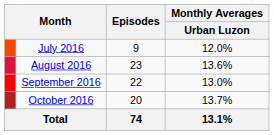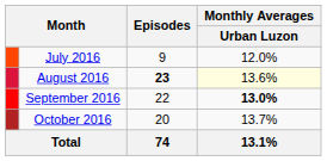August 2016 | Episodes: normal -> bold
August 2016 | Monthly Averages / Urban Luzon: no background -> lightyellow background
September 2016 | Monthly Averages / Urban Luzon: normal -> bold
